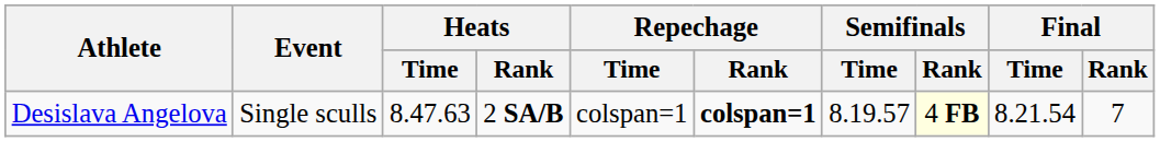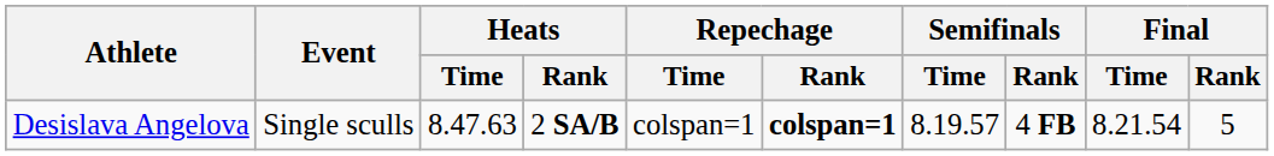Desislava Angelova | Semifinals / Rank: lightyellow background -> no background
Desislava Angelova | Final / Rank: 7 -> 5
